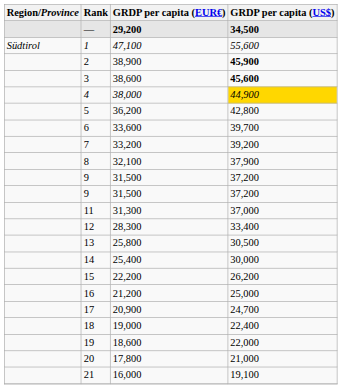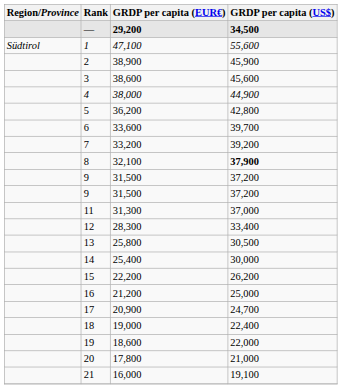2 | GRDP per capita (US$): bold -> normal
3 | GRDP per capita (US$): bold -> normal
4 | GRDP per capita (US$): gold background -> no background
8 | GRDP per capita (US$): normal -> bold
